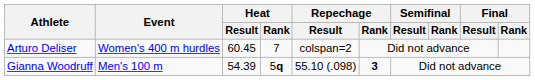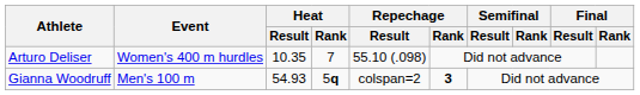Arturo Deliser | Heat / Result: 60.45 -> 10.35
Arturo Deliser | Repechage / Result: colspan=2 -> 55.10 (.098)
Gianna Woodruff | Heat / Result: 54.39 -> 54.93
Gianna Woodruff | Repechage / Result: 55.10 (.098) -> colspan=2
